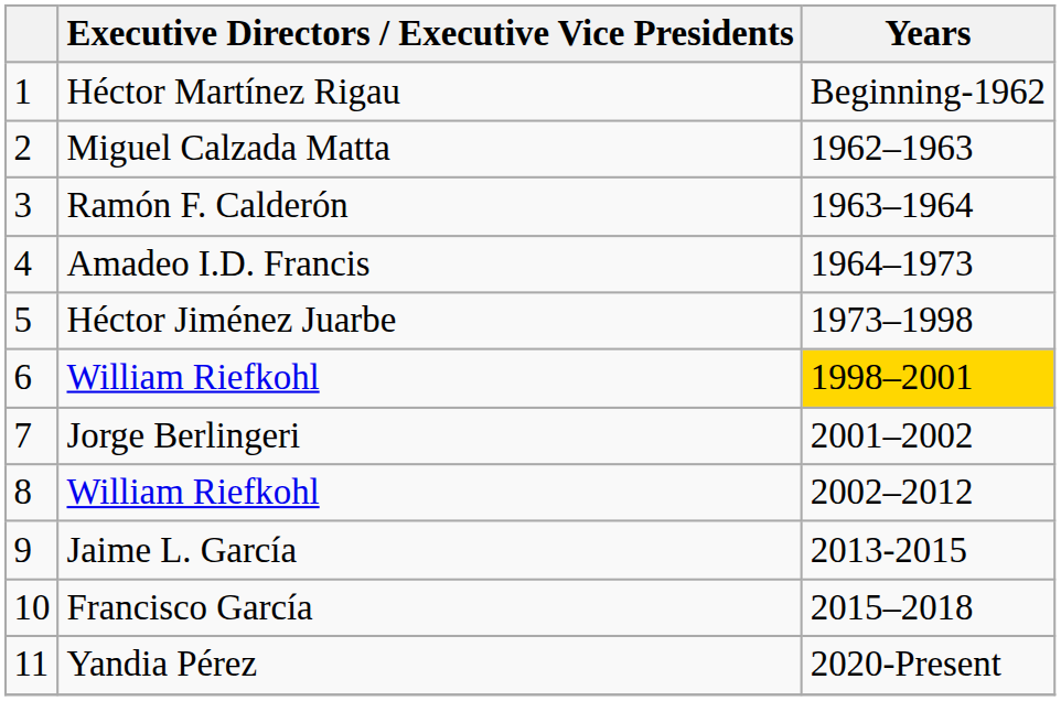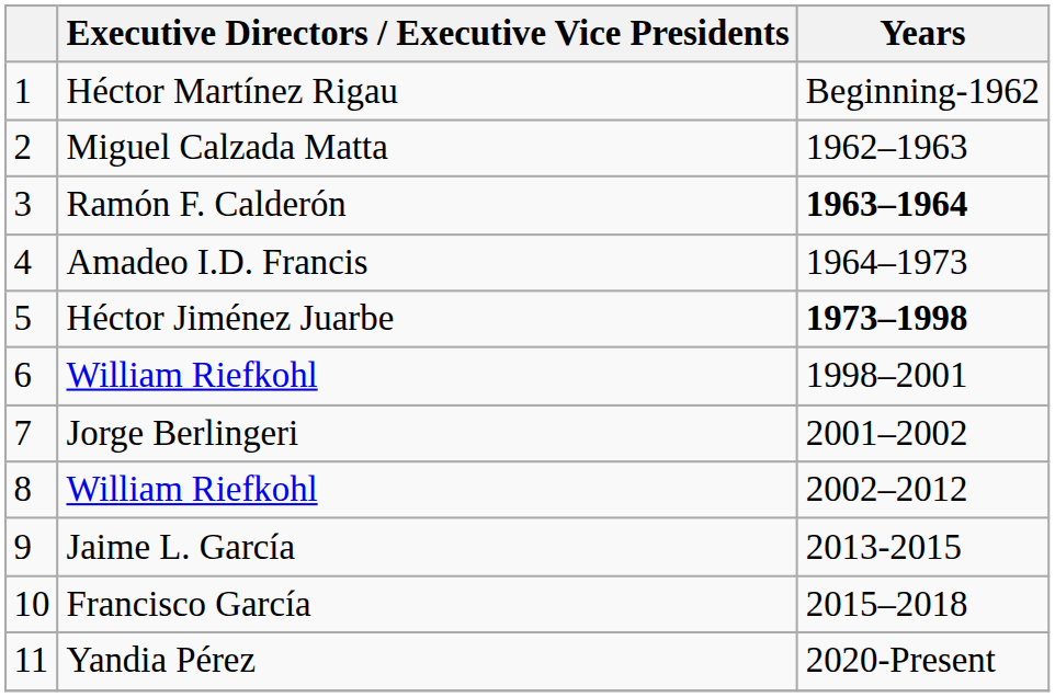Ramón F. Calderón | Years: normal -> bold
Héctor Jiménez Juarbe | Years: normal -> bold
6 / William Riefkohl | Years: gold background -> no background
